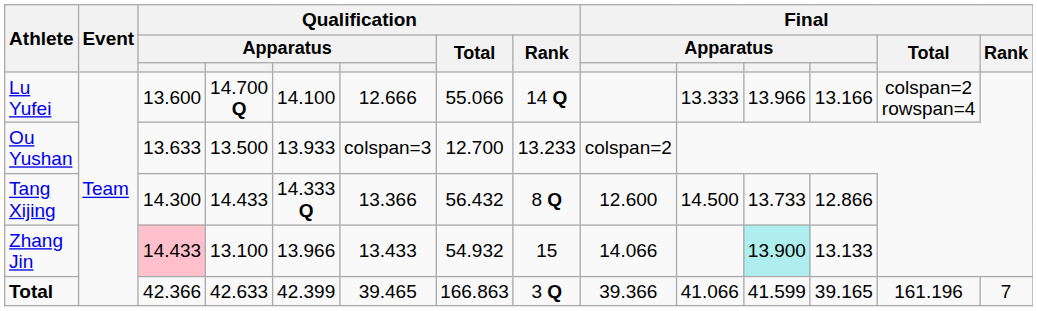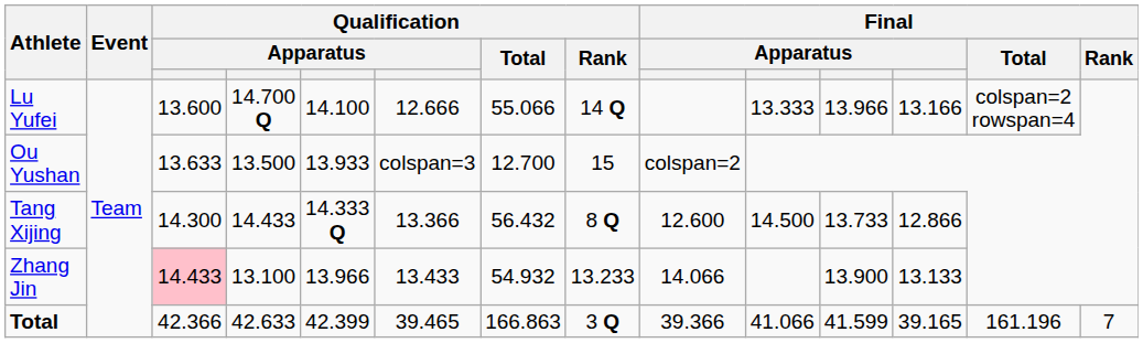Ou Yushan | Qualification / Rank: 13.233 -> 15
Zhang Jin | Qualification / Rank: 15 -> 13.233
Zhang Jin | column 11: paleturquoise background -> no background
